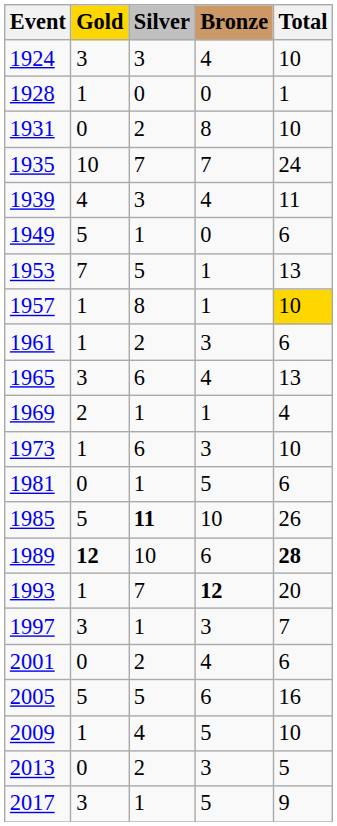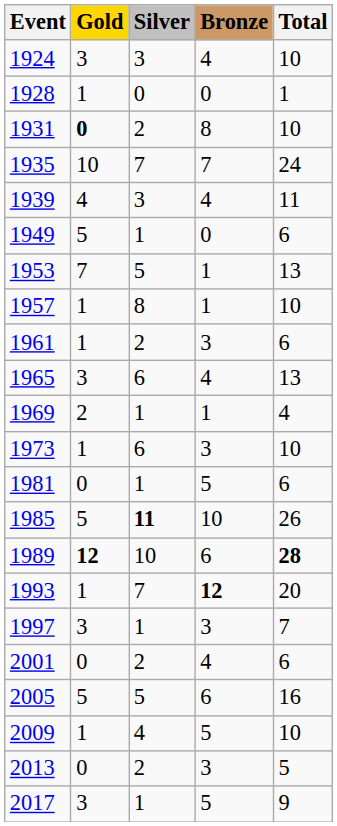1931 | Gold: normal -> bold
1957 | Total: gold background -> no background
